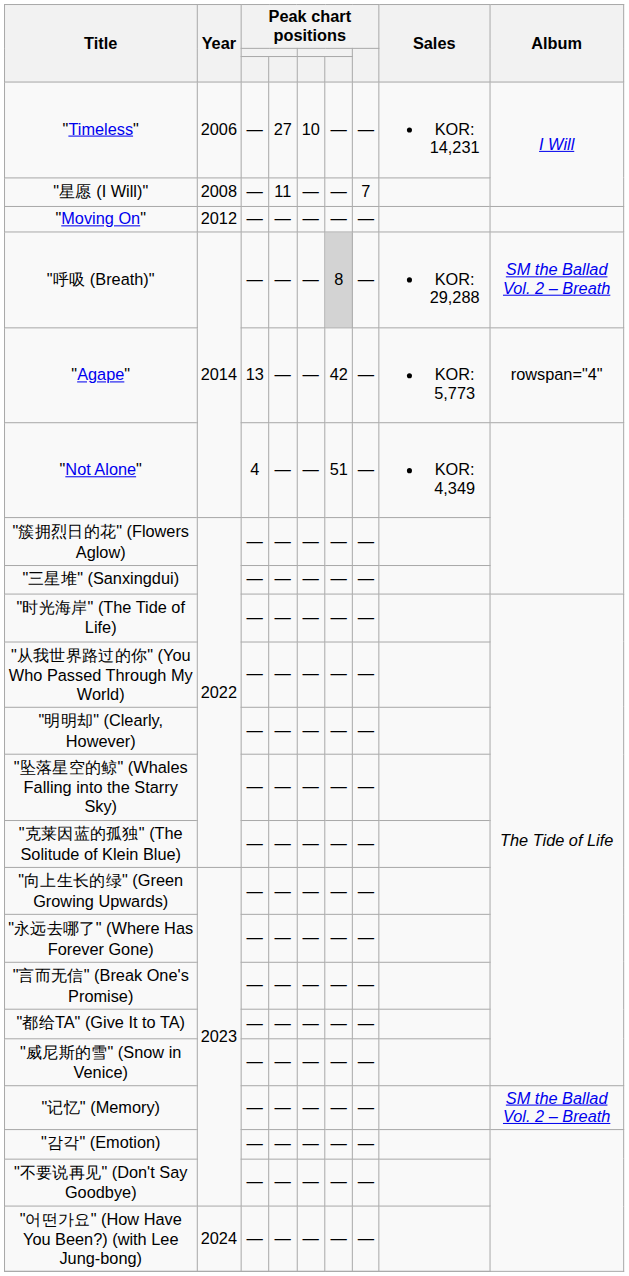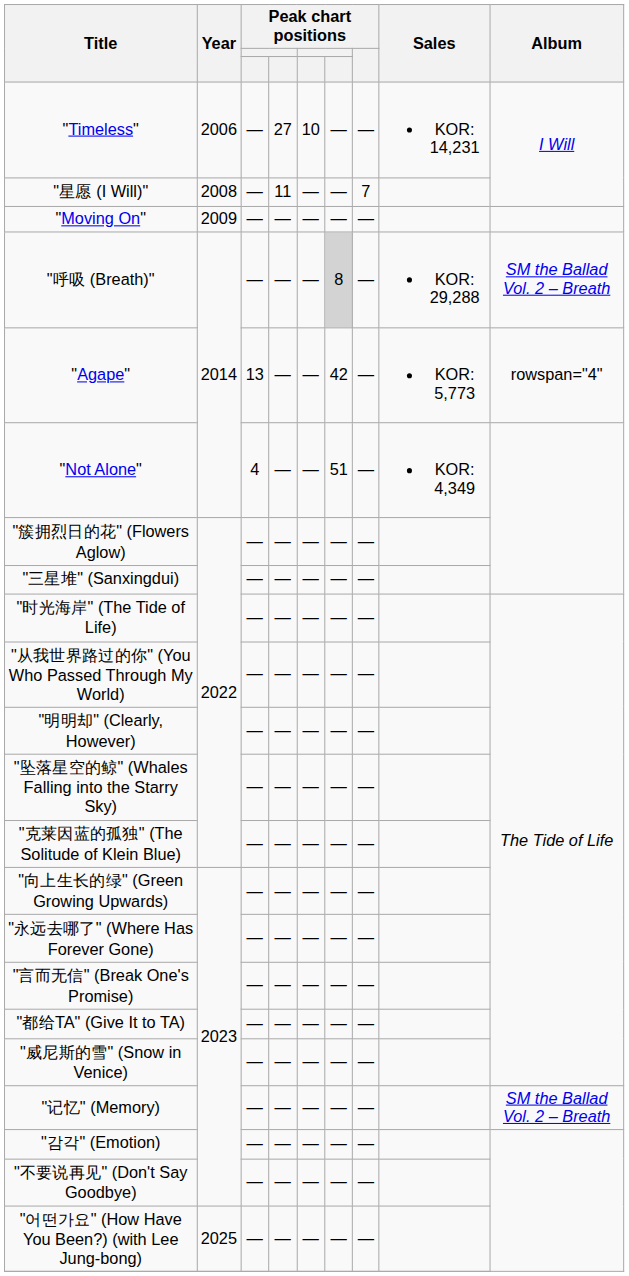"Moving On" | Year: 2012 -> 2009
"어떤가요" (How Have You Been?) (with Lee Jung-bong) | Year: 2024 -> 2025
